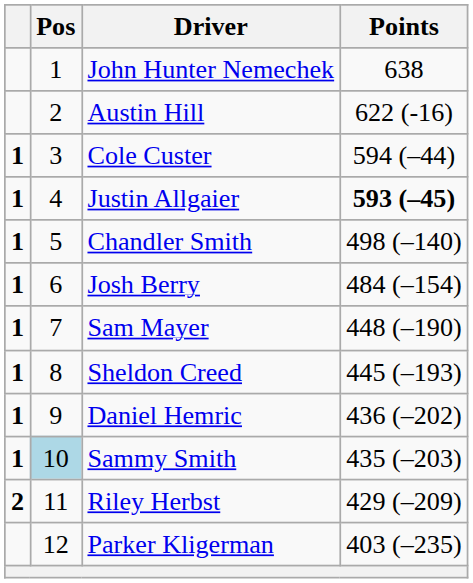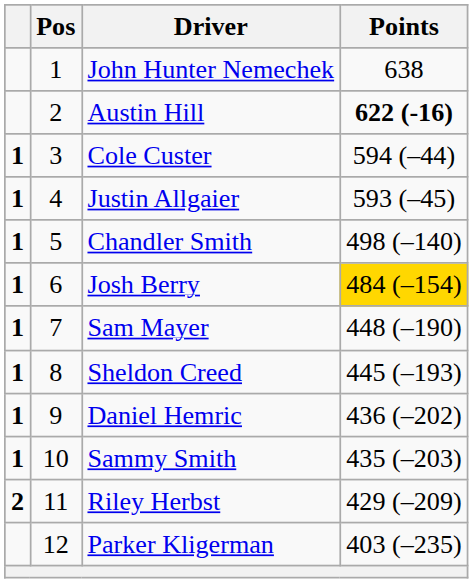Austin Hill | Points: normal -> bold
Justin Allgaier | Points: bold -> normal
Josh Berry | Points: no background -> gold background
Sammy Smith | Pos: lightblue background -> no background
